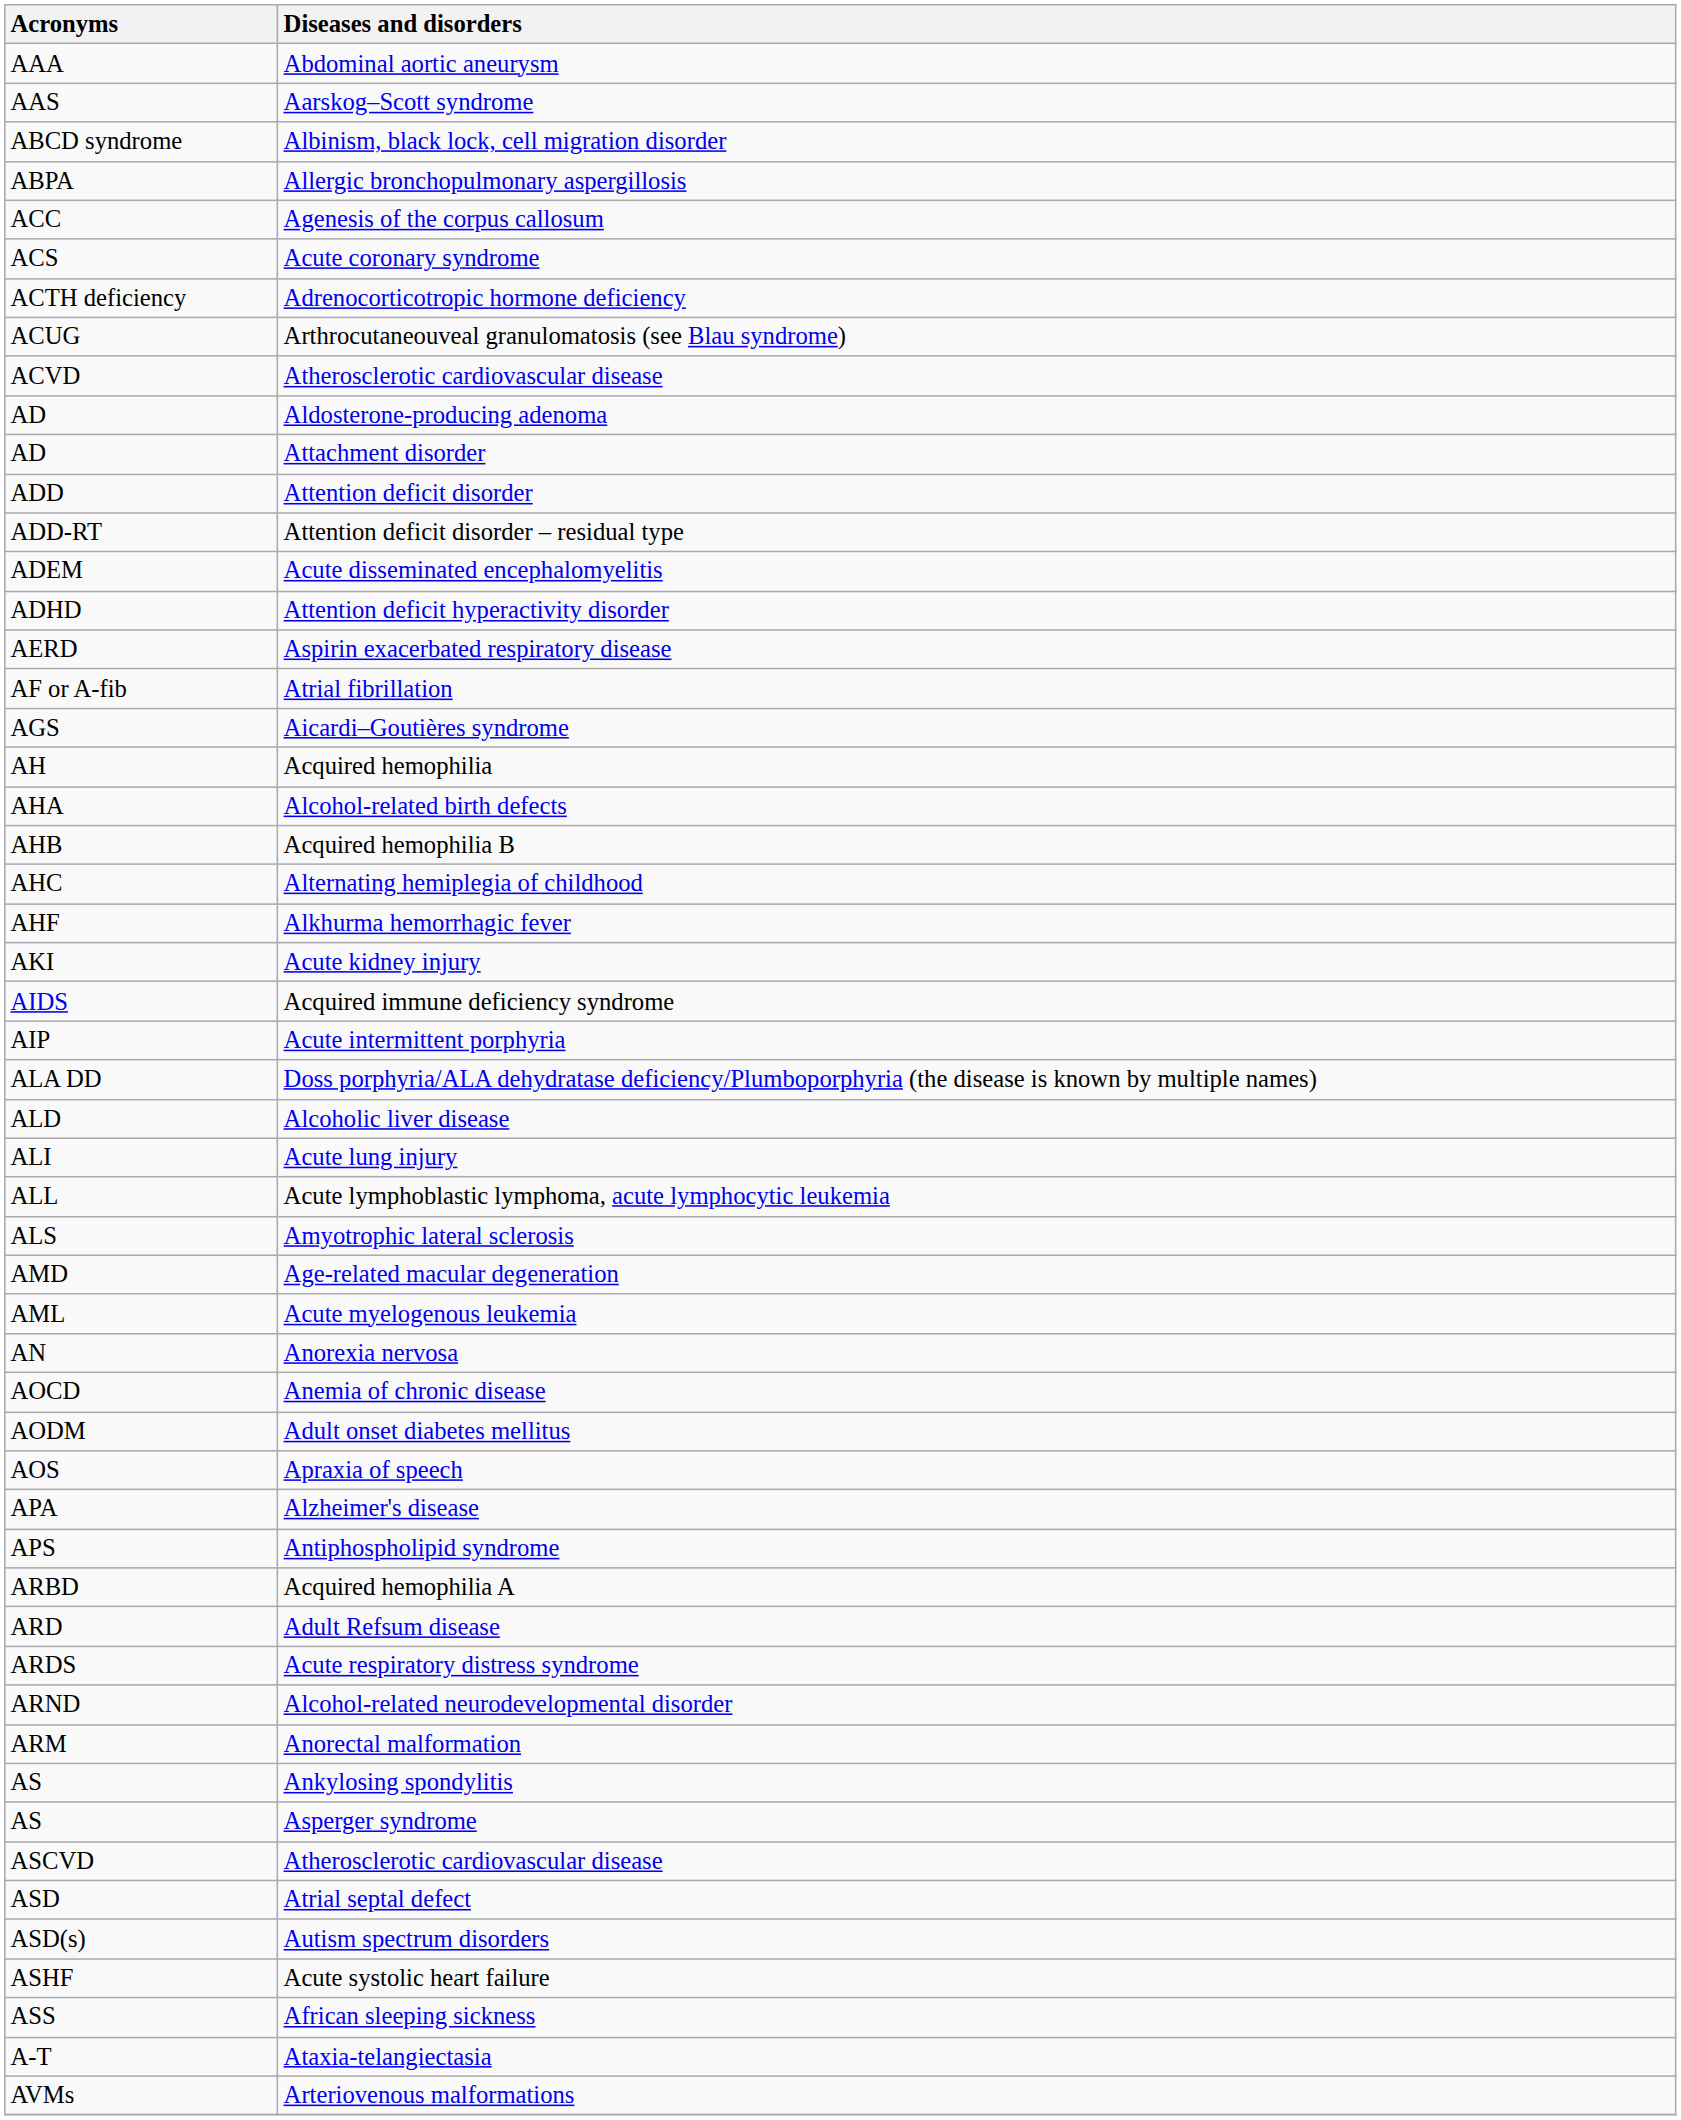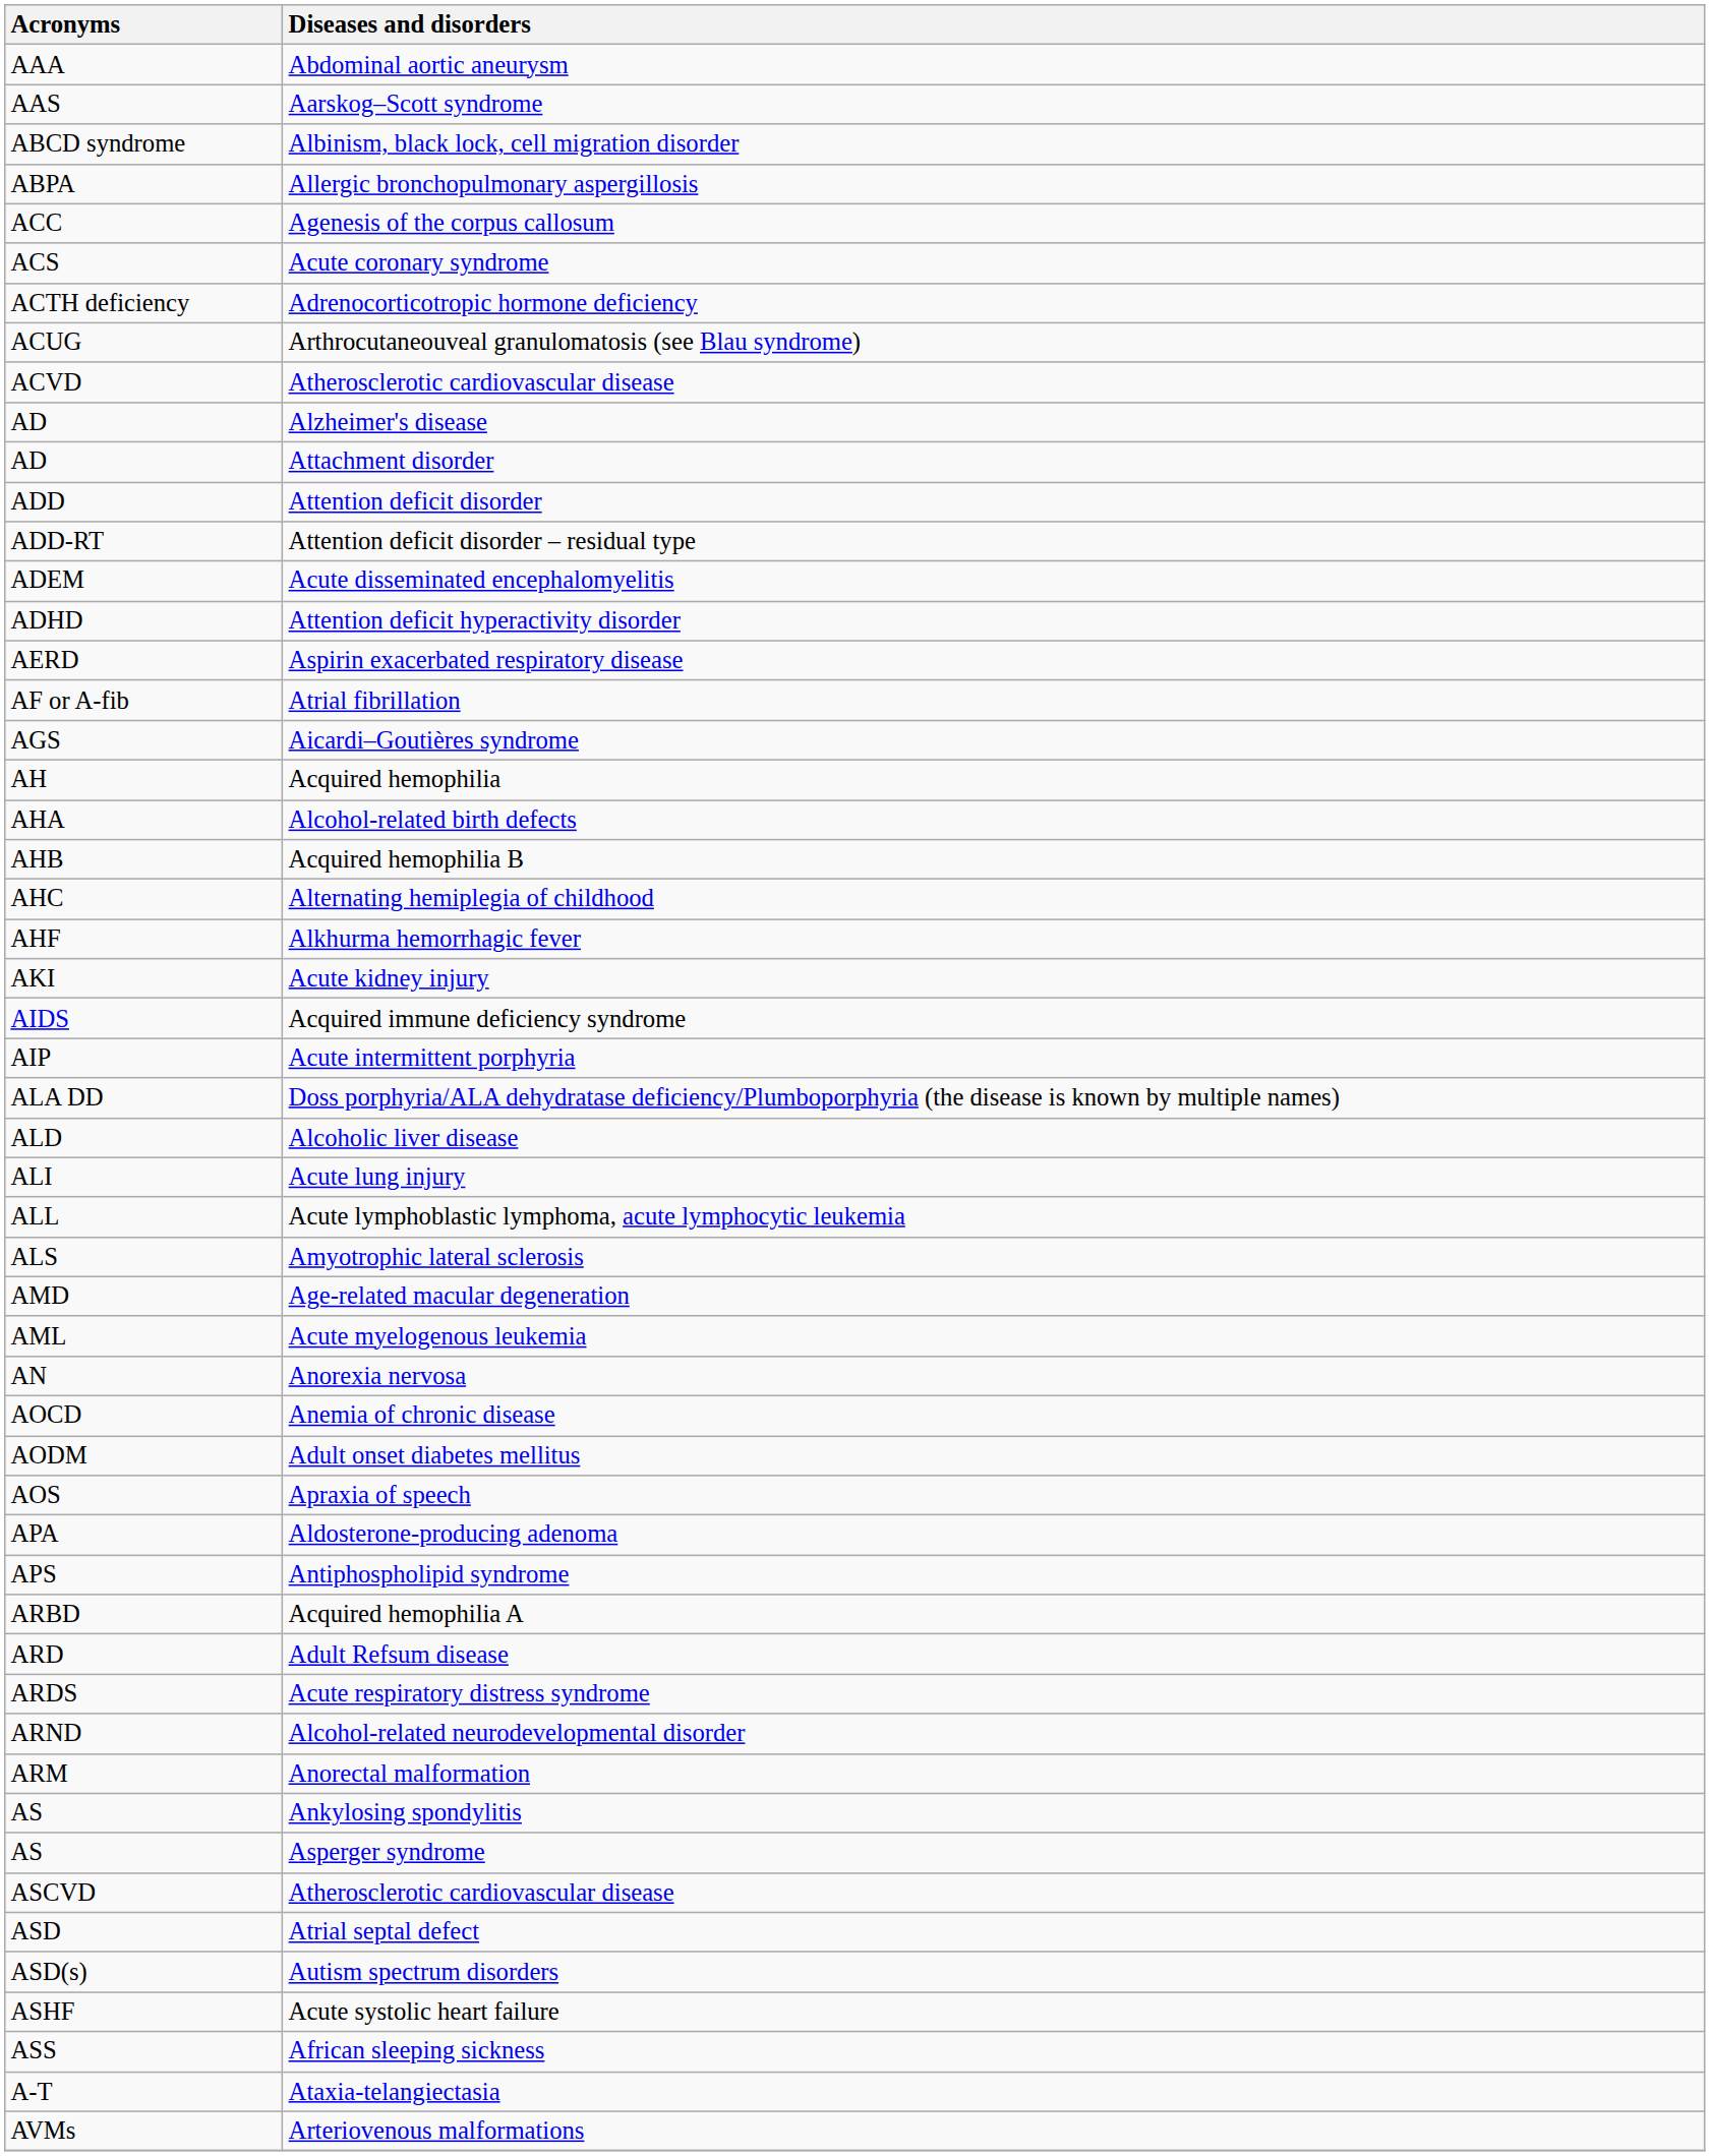row 11 | Diseases and disorders: Aldosterone-producing adenoma -> Alzheimer's disease
row 39 | Diseases and disorders: Alzheimer's disease -> Aldosterone-producing adenoma
